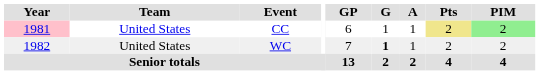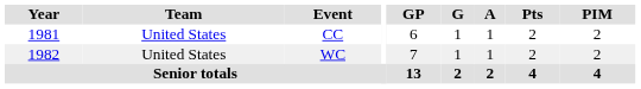CC | Year: pink background -> no background
CC | Pts: khaki background -> no background
CC | PIM: lightgreen background -> no background
WC | G: bold -> normal
